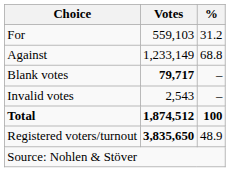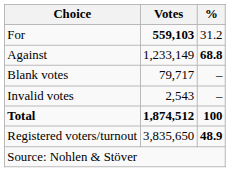For | Votes: normal -> bold
Against | %: normal -> bold
Blank votes | Votes: bold -> normal
Registered voters/turnout | Votes: bold -> normal
Registered voters/turnout | %: normal -> bold
